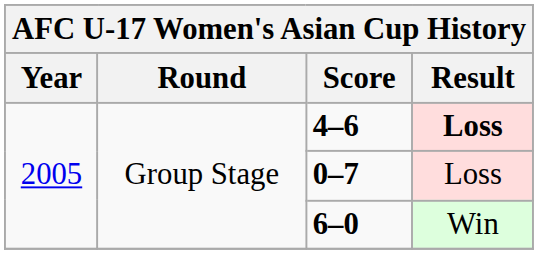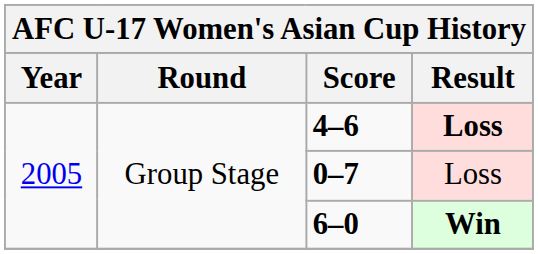6–0 | Result: normal -> bold
